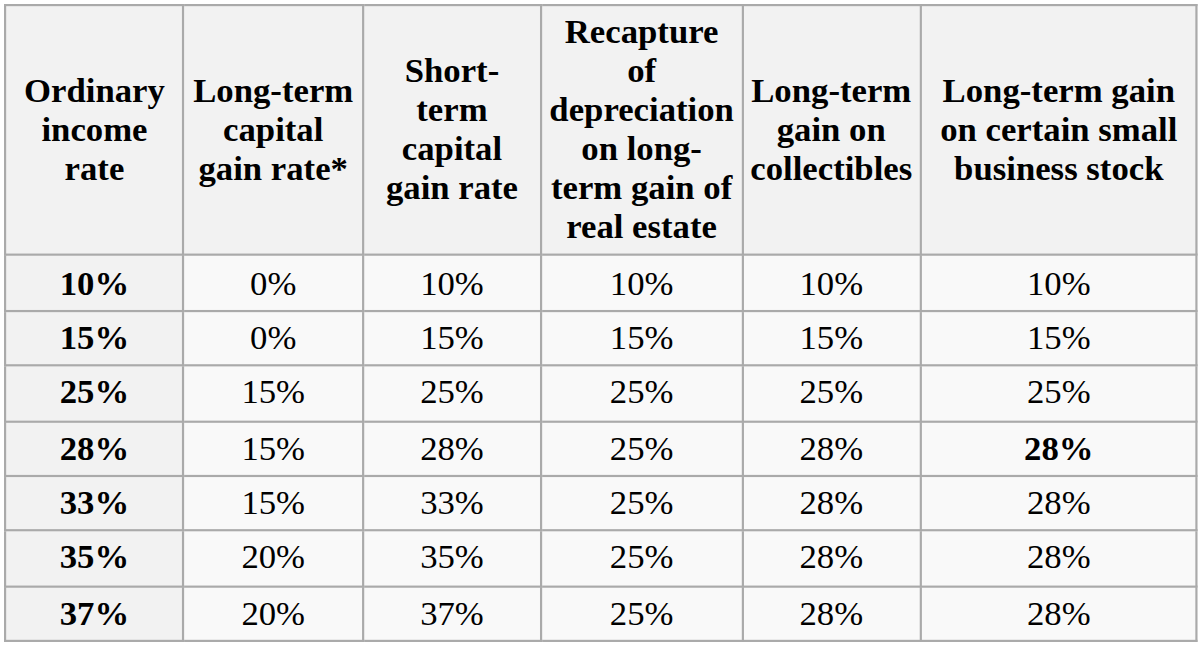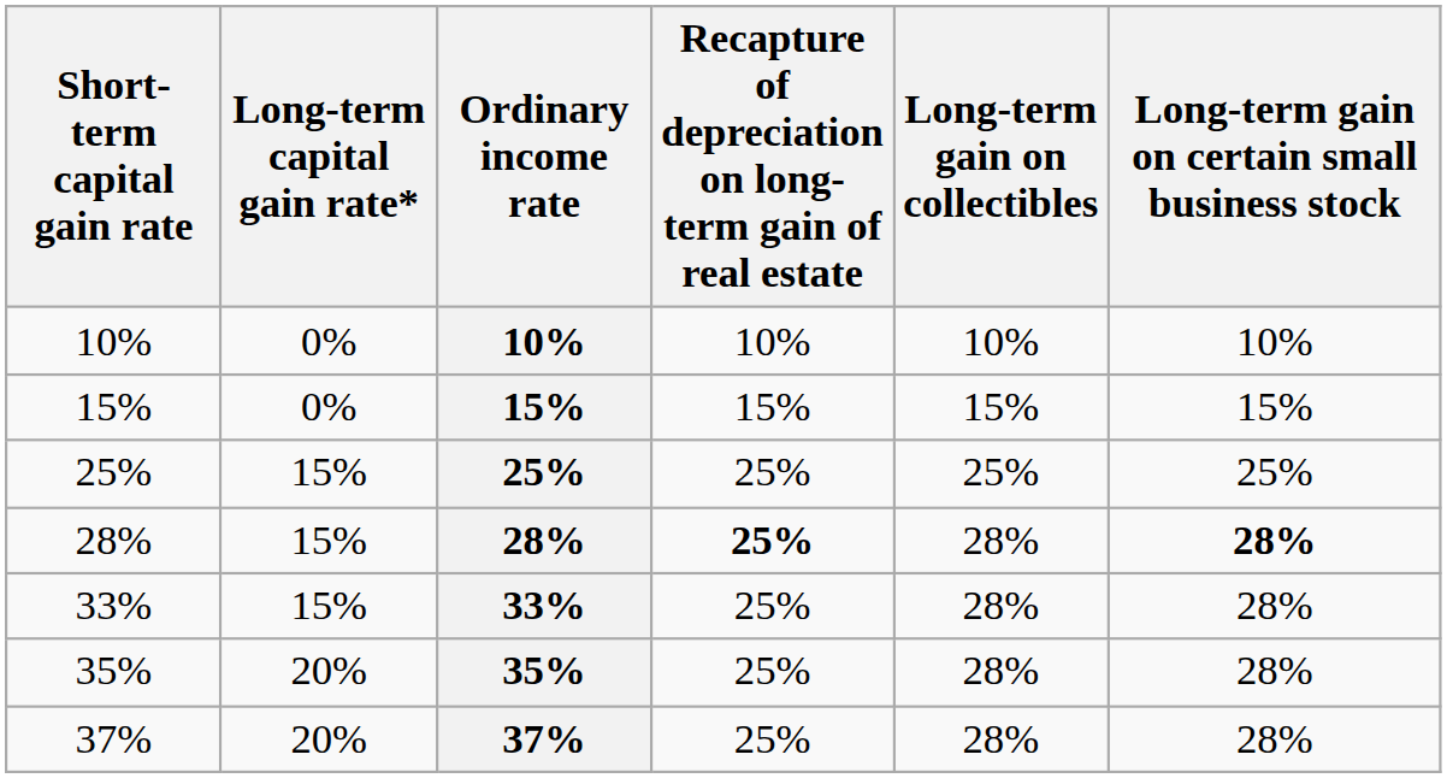columns swapped: Ordinary income rate <-> Short-term capital gain rate
row 5 | Recapture of depreciation on long-term gain of real estate: normal -> bold
